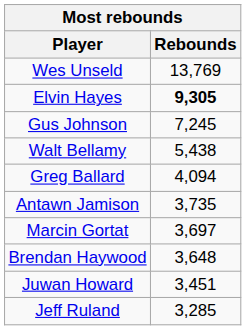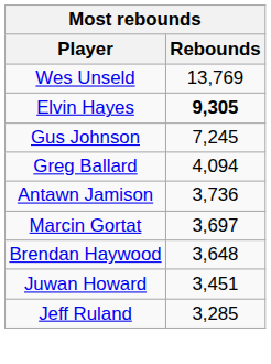- row: Walt Bellamy | 5,438
Antawn Jamison | Rebounds: 3,735 -> 3,736
